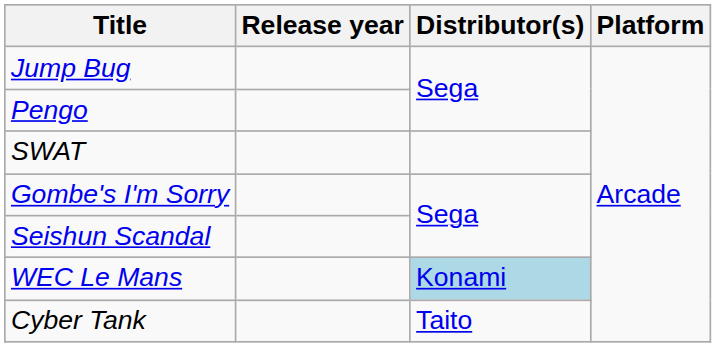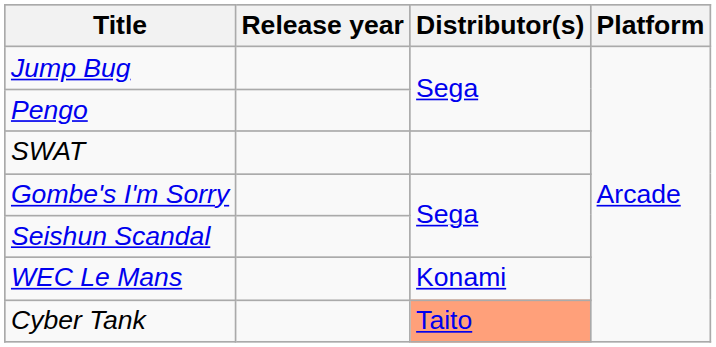WEC Le Mans | Distributor(s): lightblue background -> no background
Cyber Tank | Distributor(s): no background -> lightsalmon background
